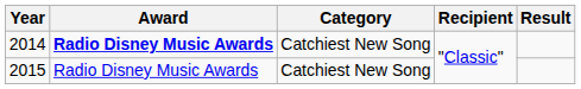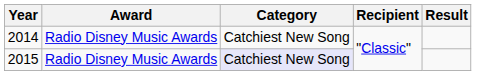2014 | Award: bold -> normal
2015 | Category: no background -> lavender background
